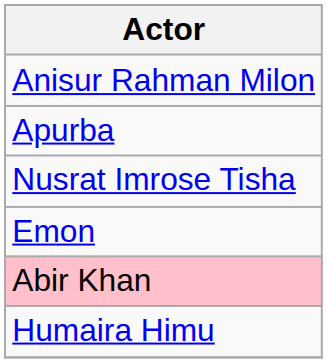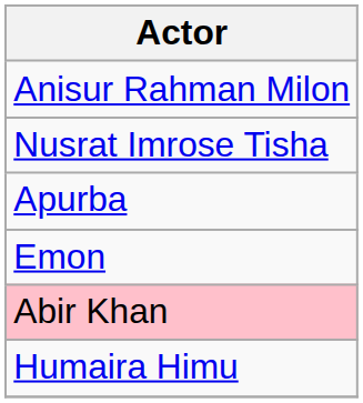row 3 | column 1: Apurba -> Nusrat Imrose Tisha
row 4 | column 1: Nusrat Imrose Tisha -> Apurba
